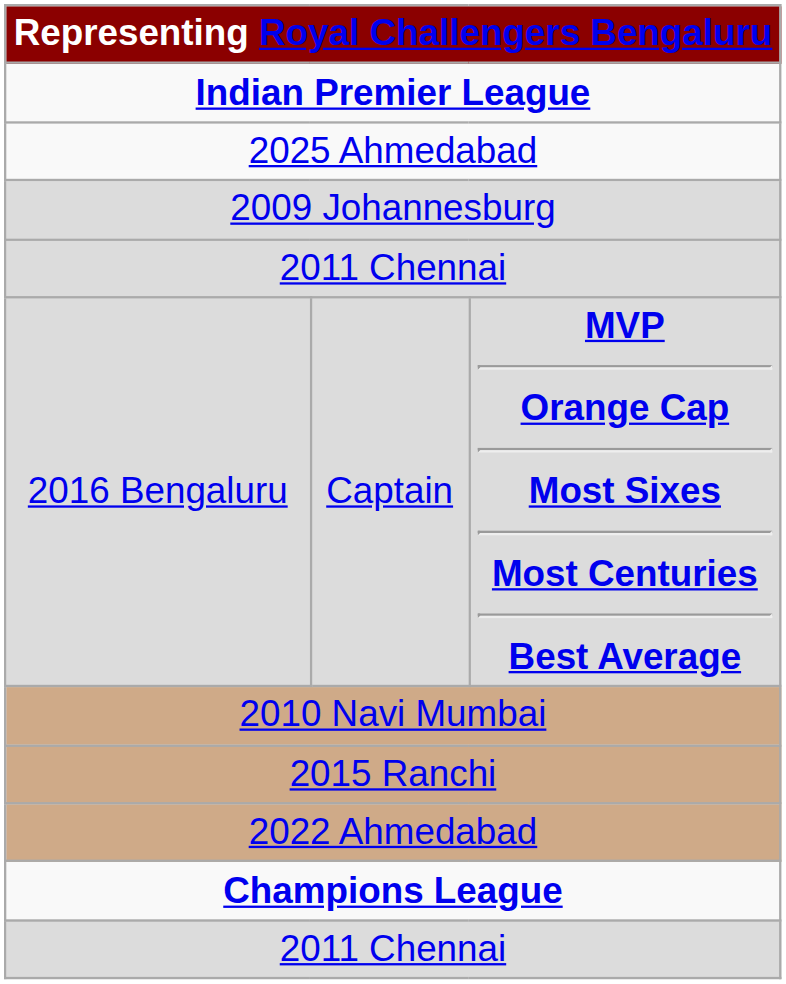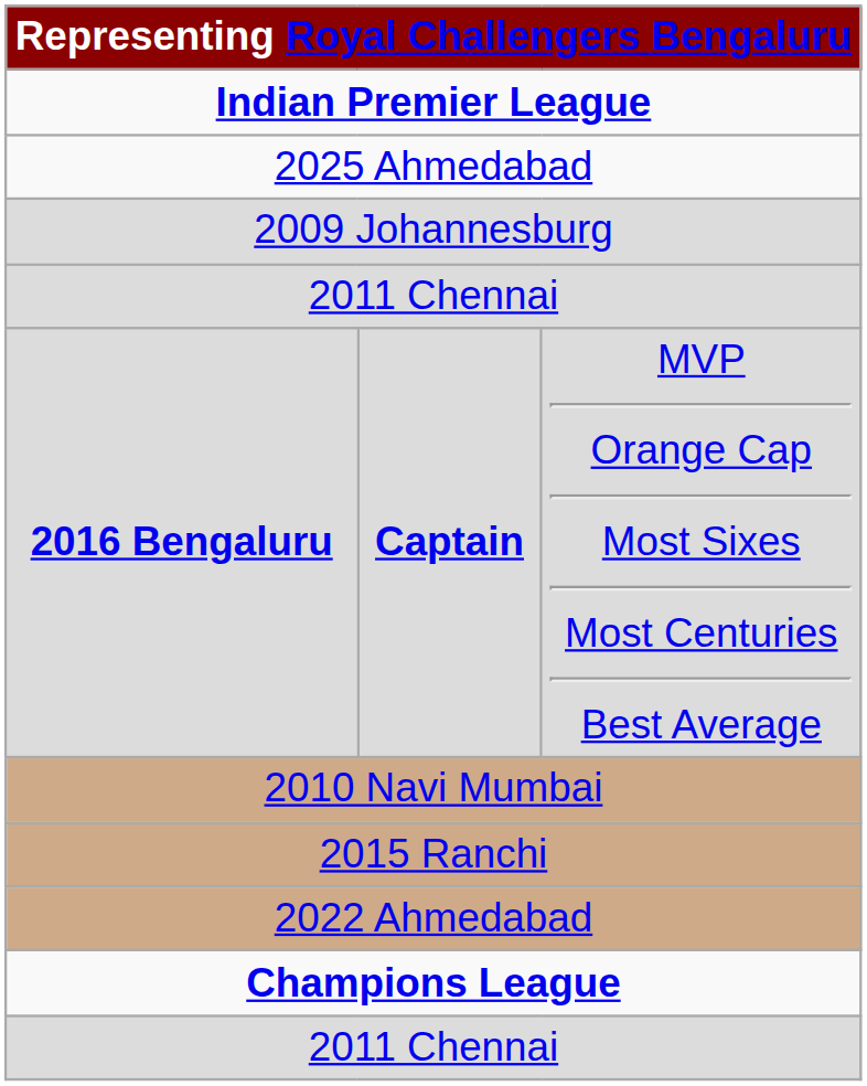2016 Bengaluru | column 1: normal -> bold
2016 Bengaluru | column 2: normal -> bold
2016 Bengaluru | column 3: bold -> normal
